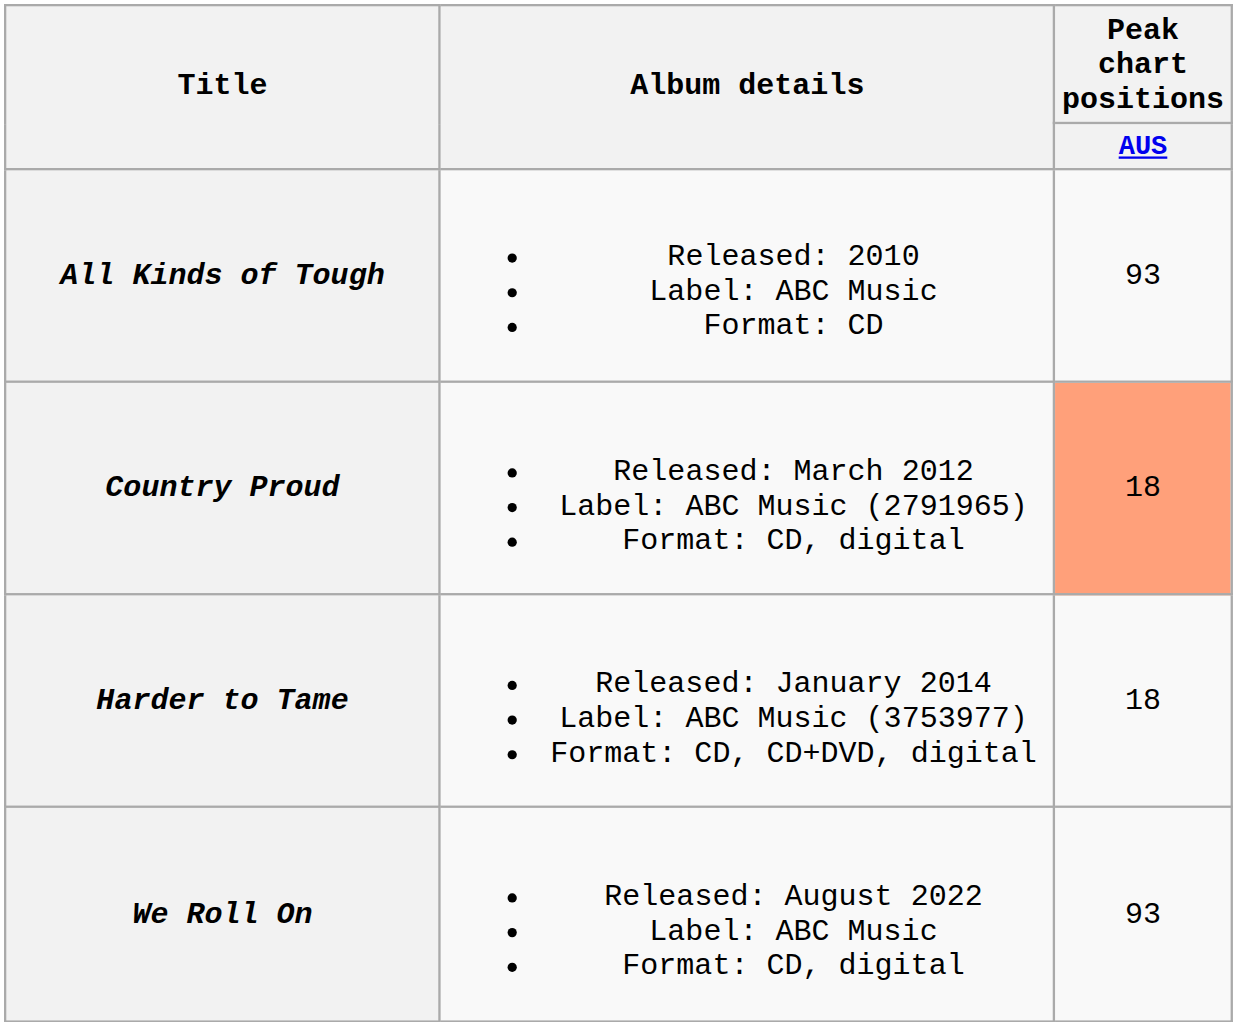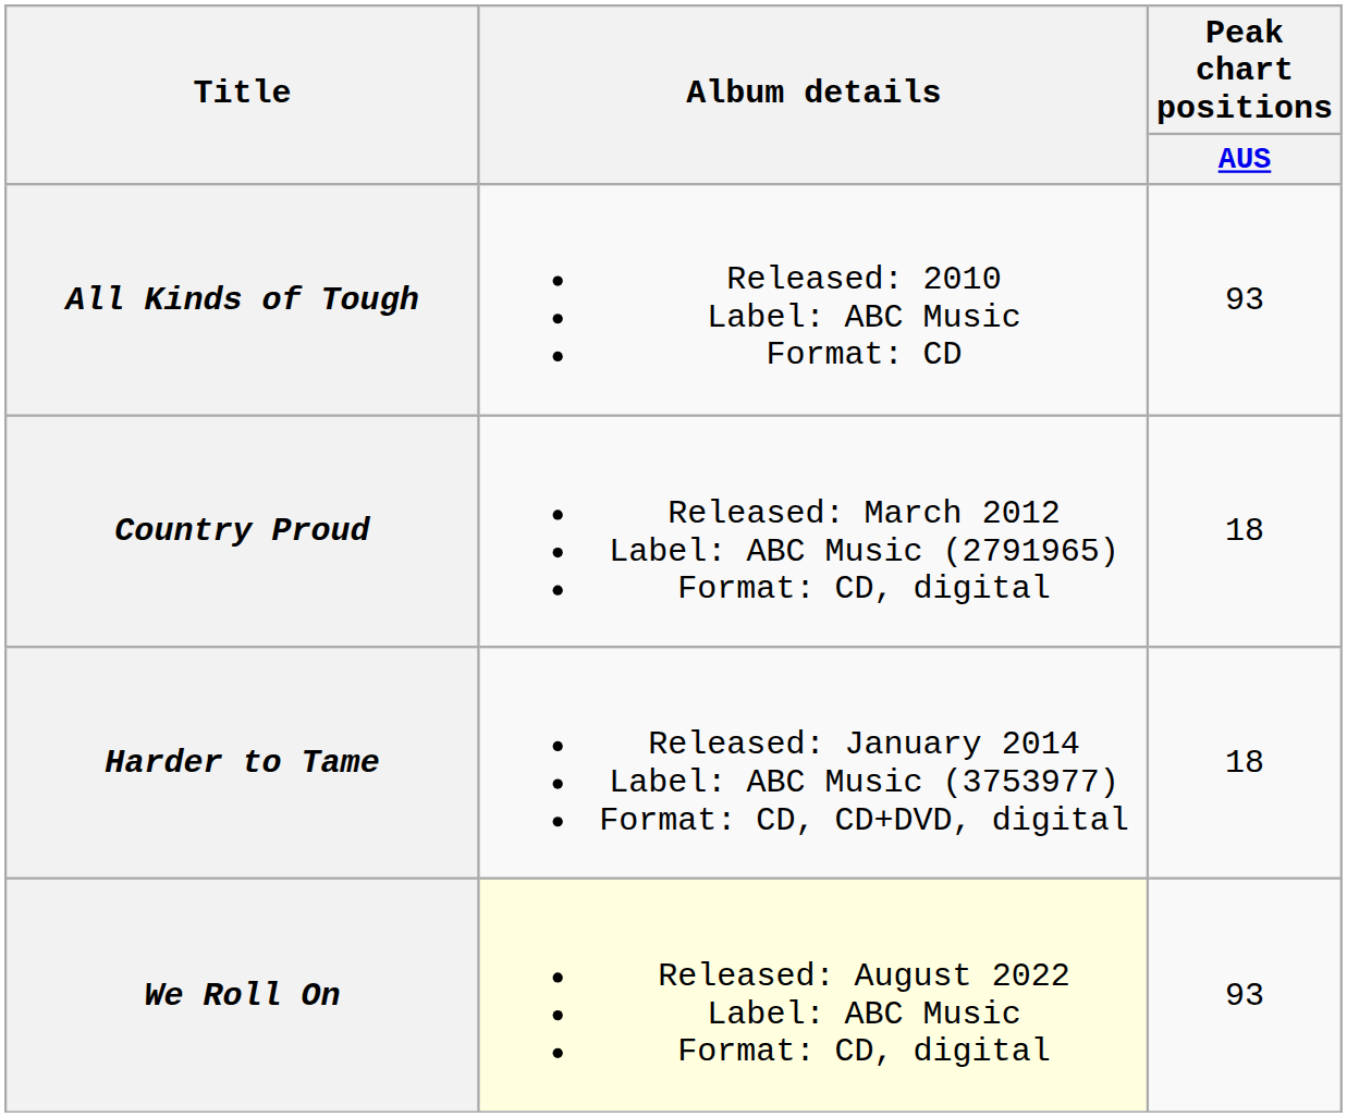Country Proud | Peak chart positions / AUS: lightsalmon background -> no background
We Roll On | Album details: no background -> lightyellow background
